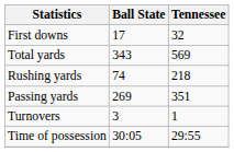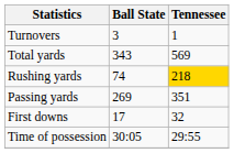rows swapped: First downs <-> Turnovers
Rushing yards | Tennessee: no background -> gold background
